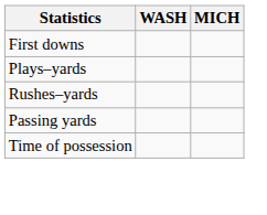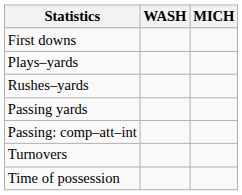+ row: Passing: comp–att–int
+ row: Turnovers
